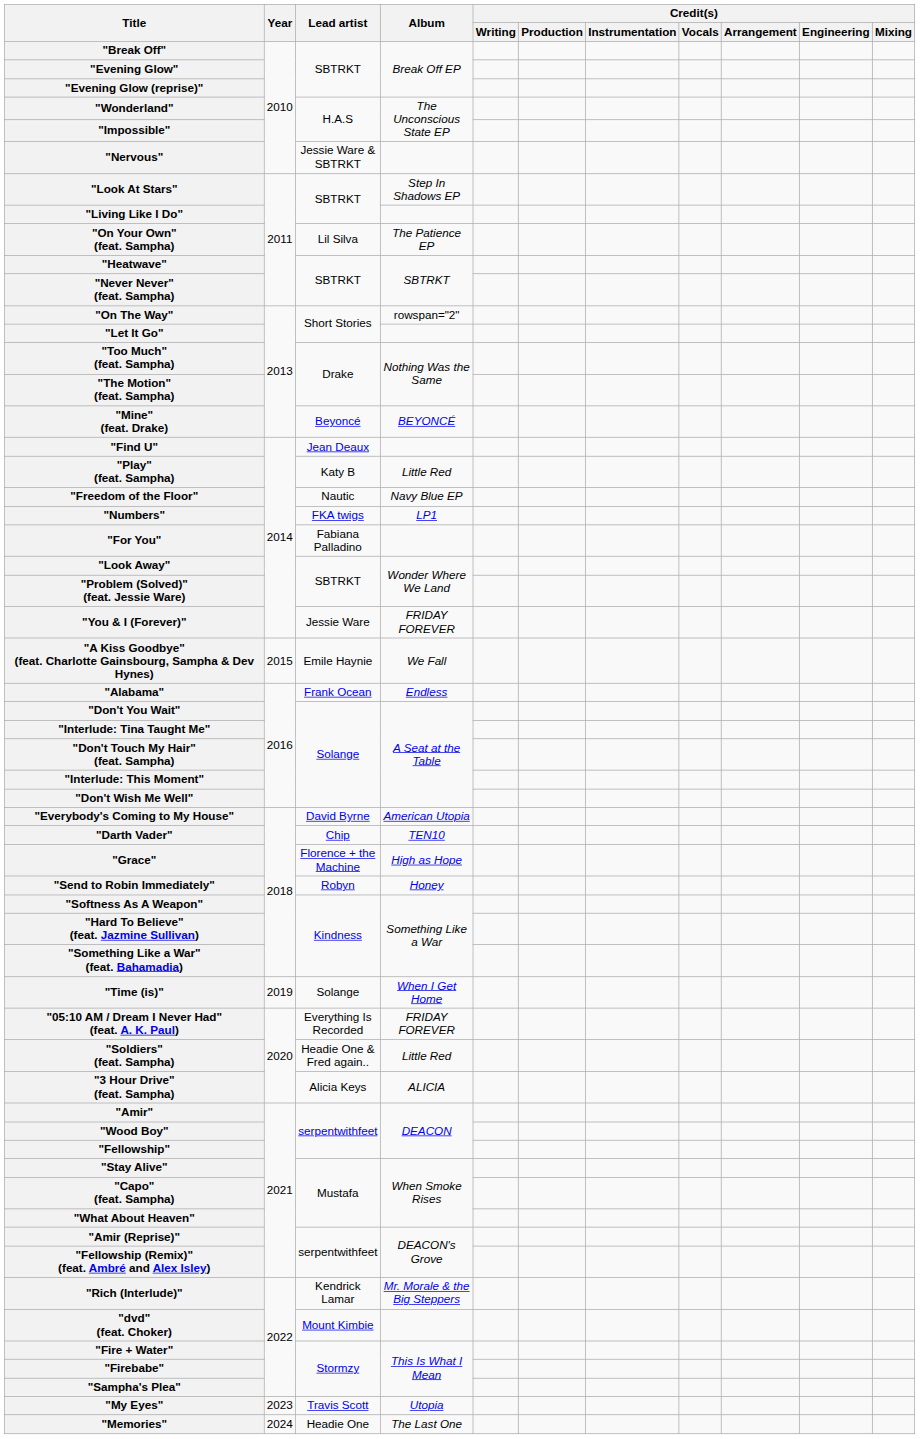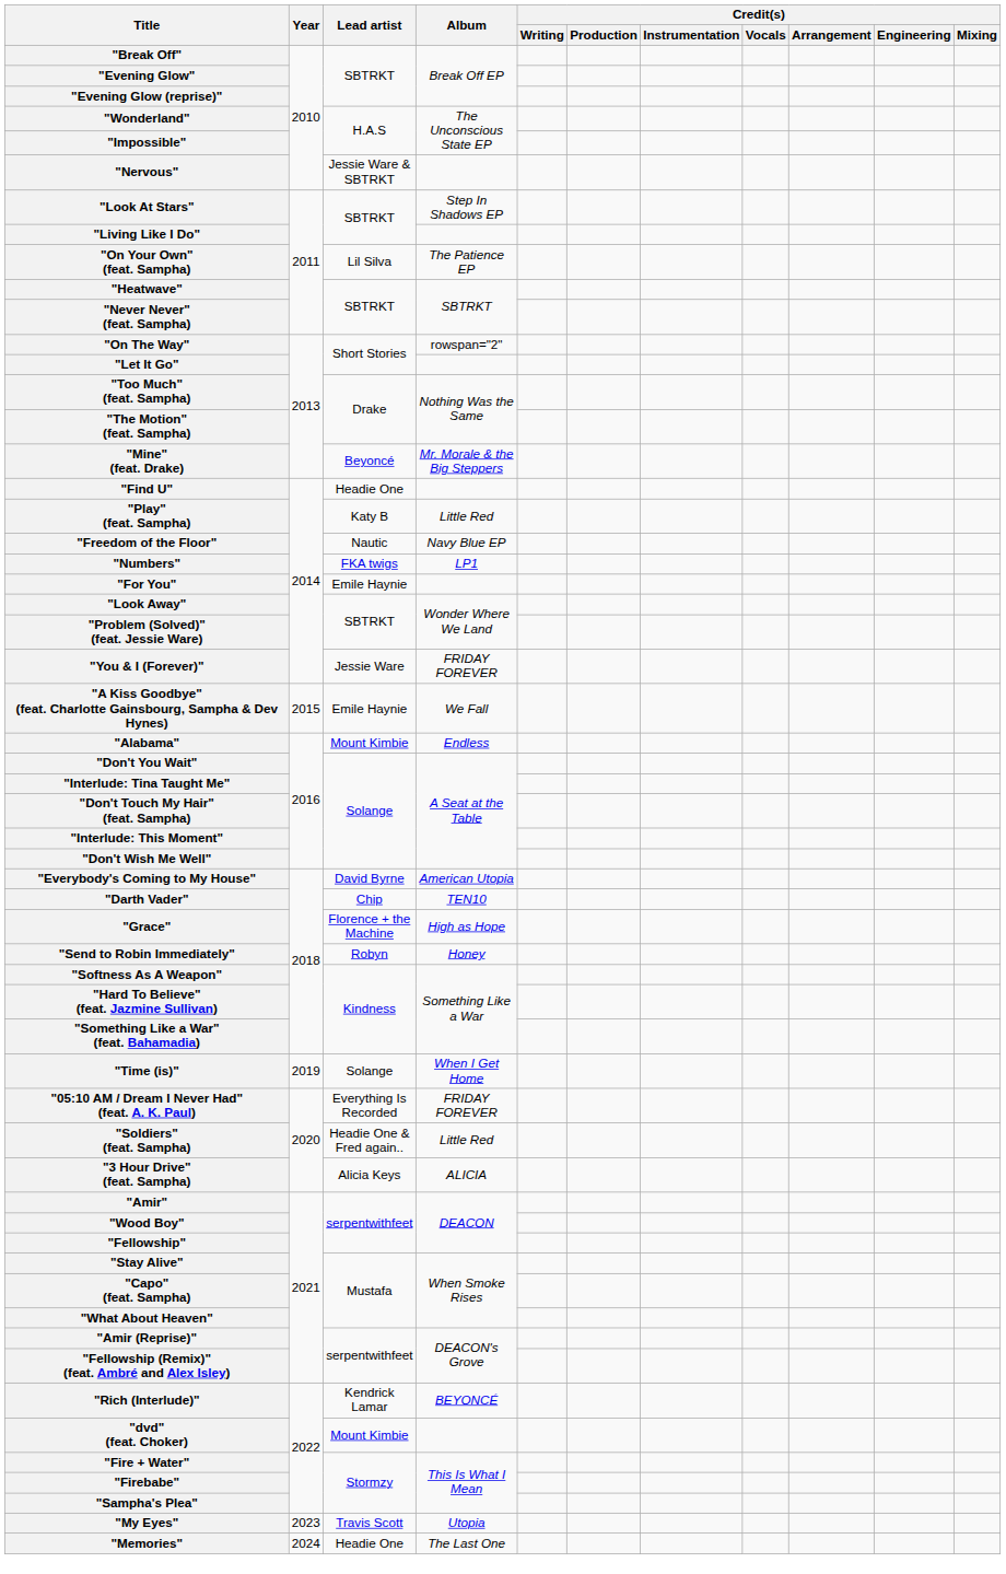"Mine" (feat. Drake) | Album: BEYONCÉ -> Mr. Morale & the Big Steppers
"Find U" | Lead artist: Jean Deaux -> Headie One
"For You" | Lead artist: Fabiana Palladino -> Emile Haynie
"Alabama" | Lead artist: Frank Ocean -> Mount Kimbie
"Rich (Interlude)" | Album: Mr. Morale & the Big Steppers -> BEYONCÉ
